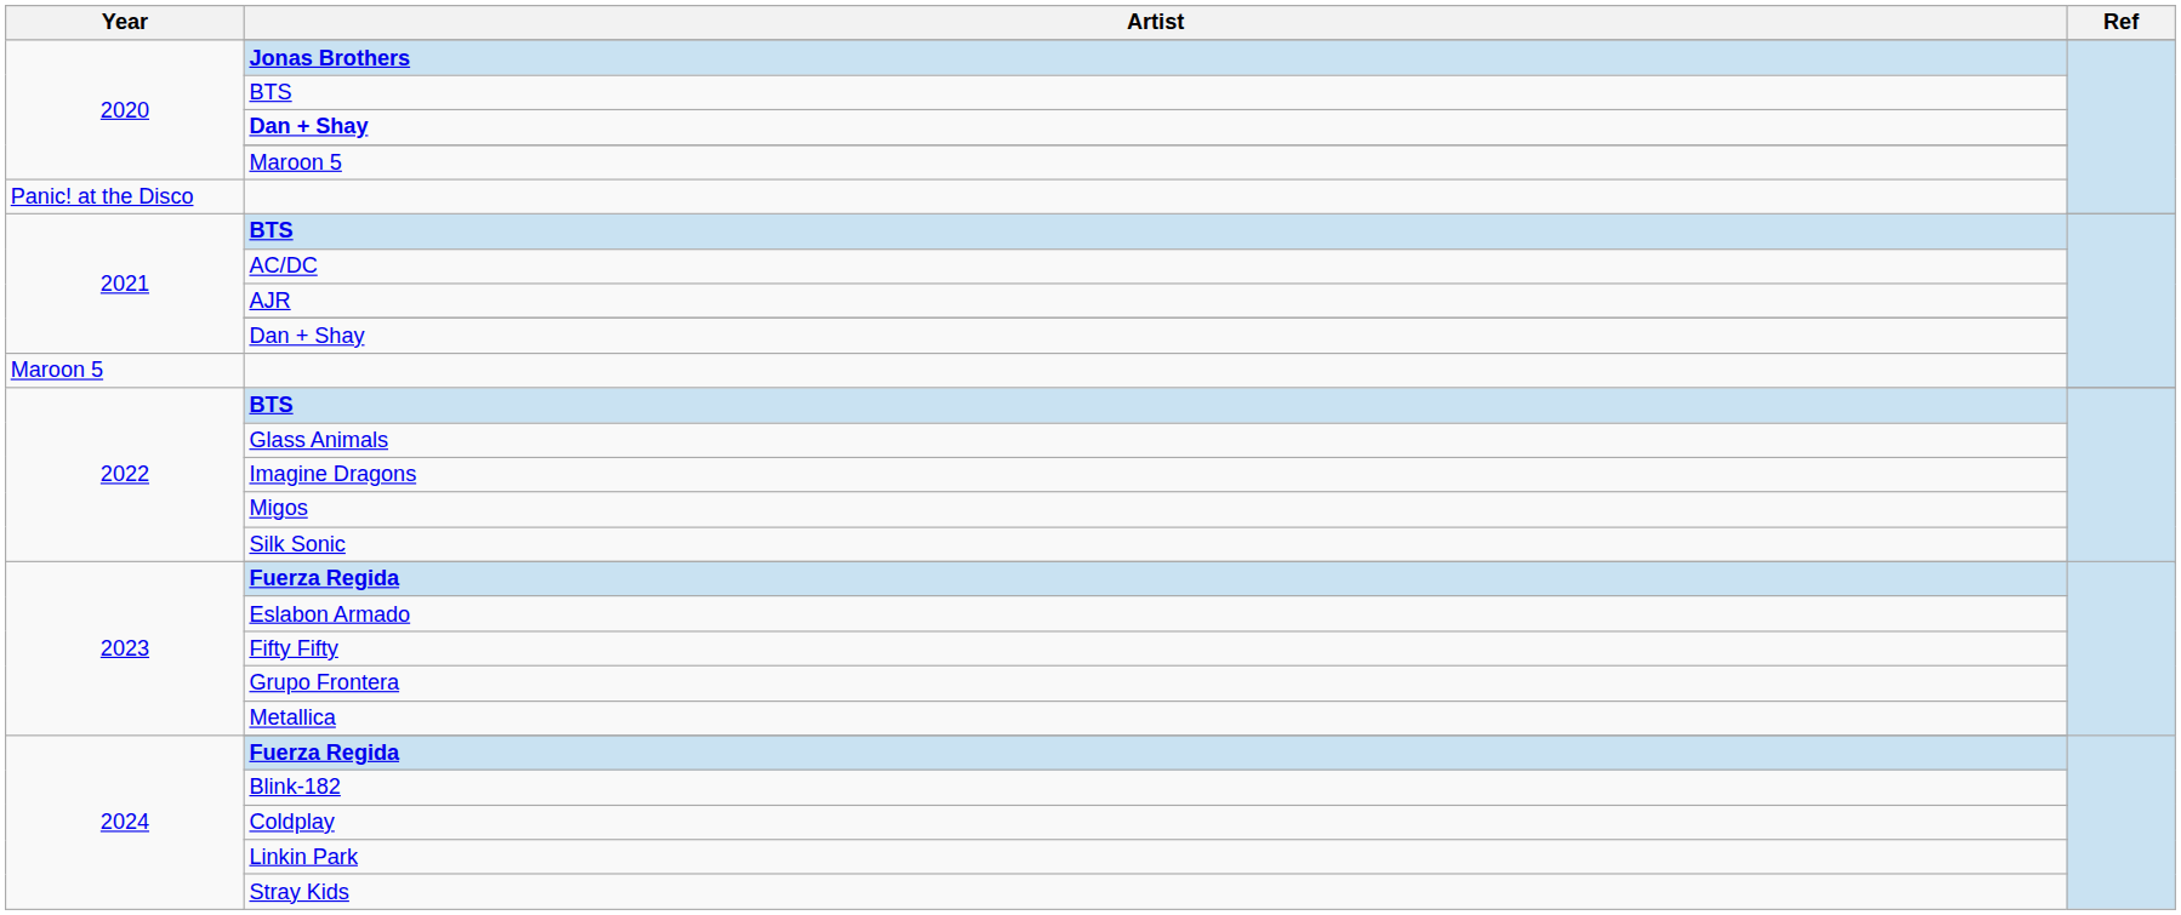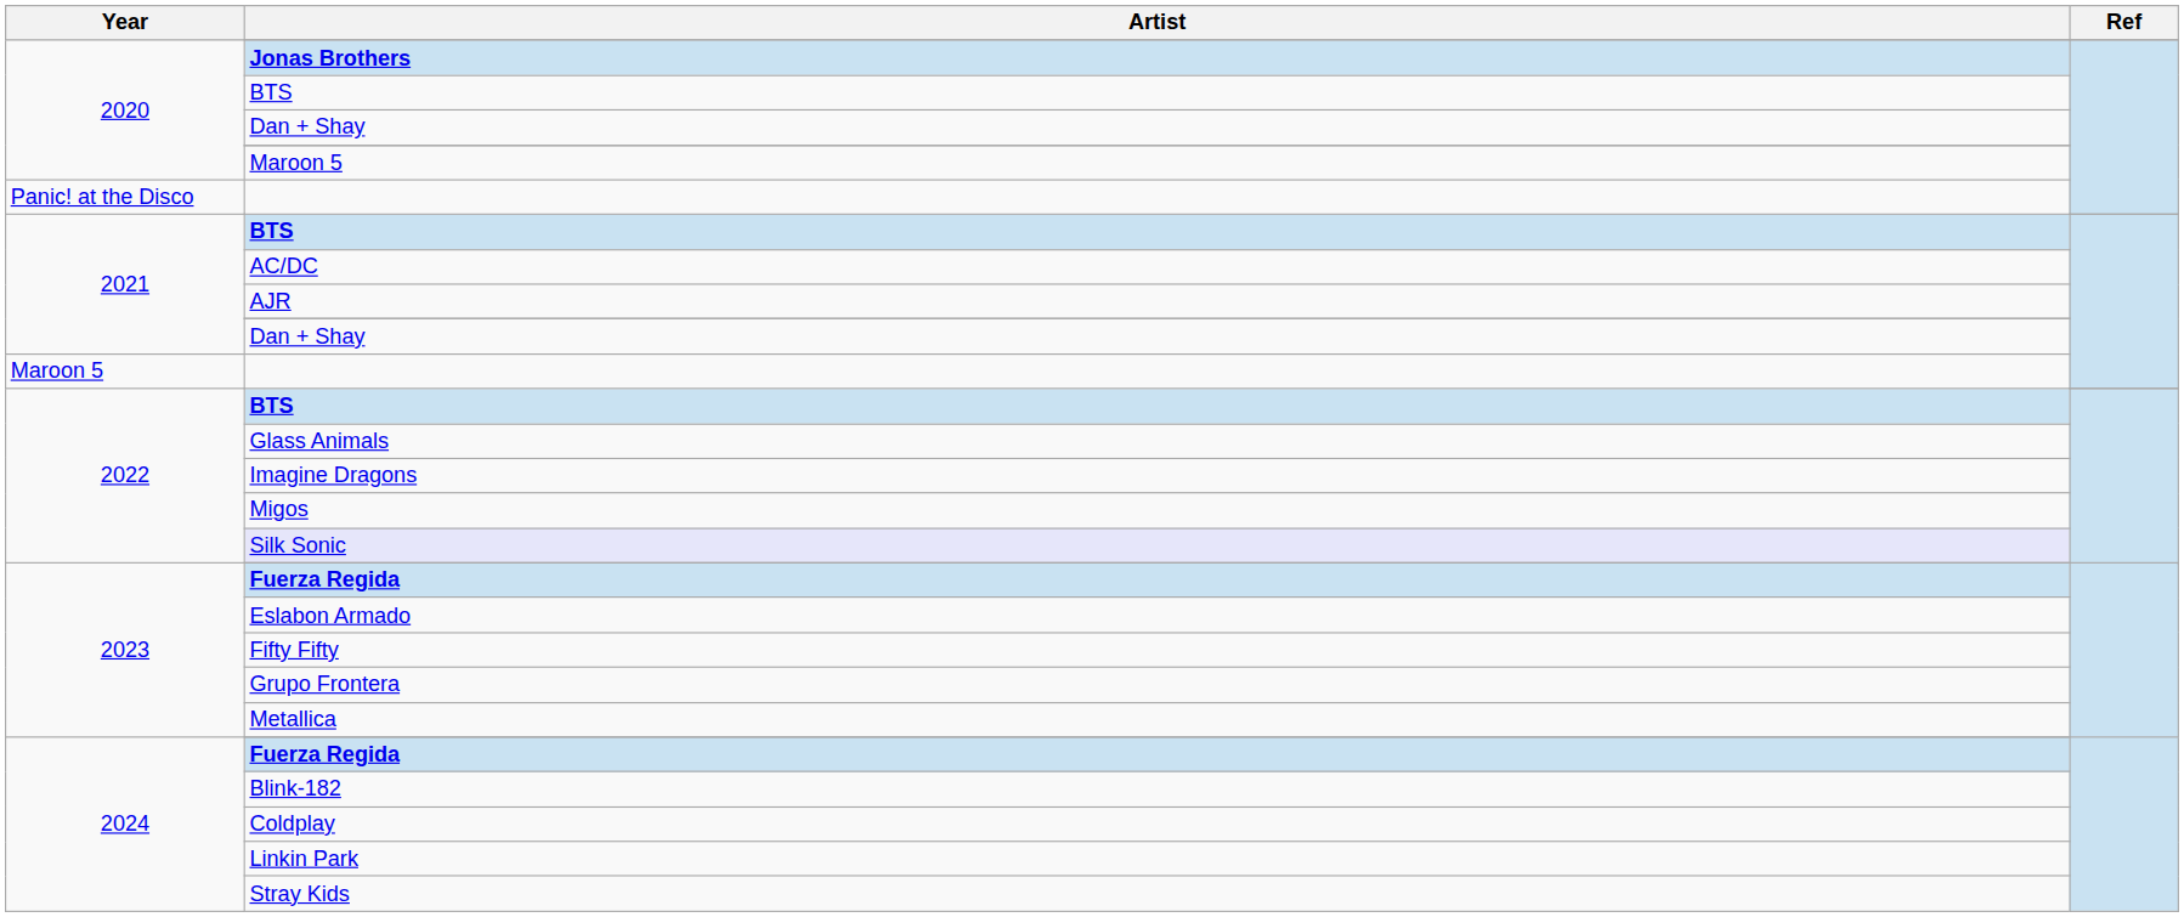2020 / Dan + Shay | Artist: bold -> normal
Silk Sonic | Artist: no background -> lavender background
